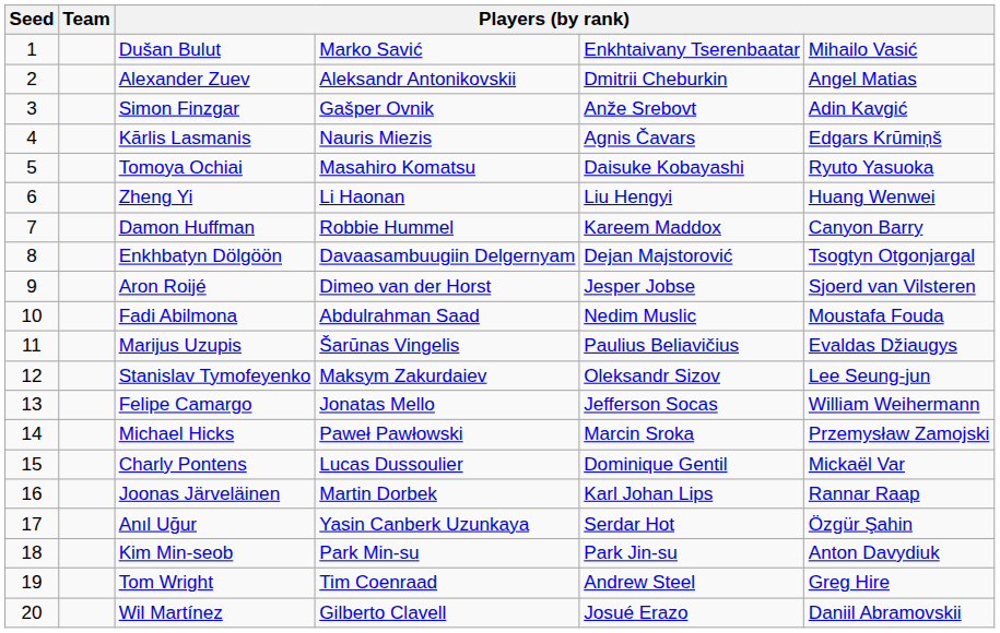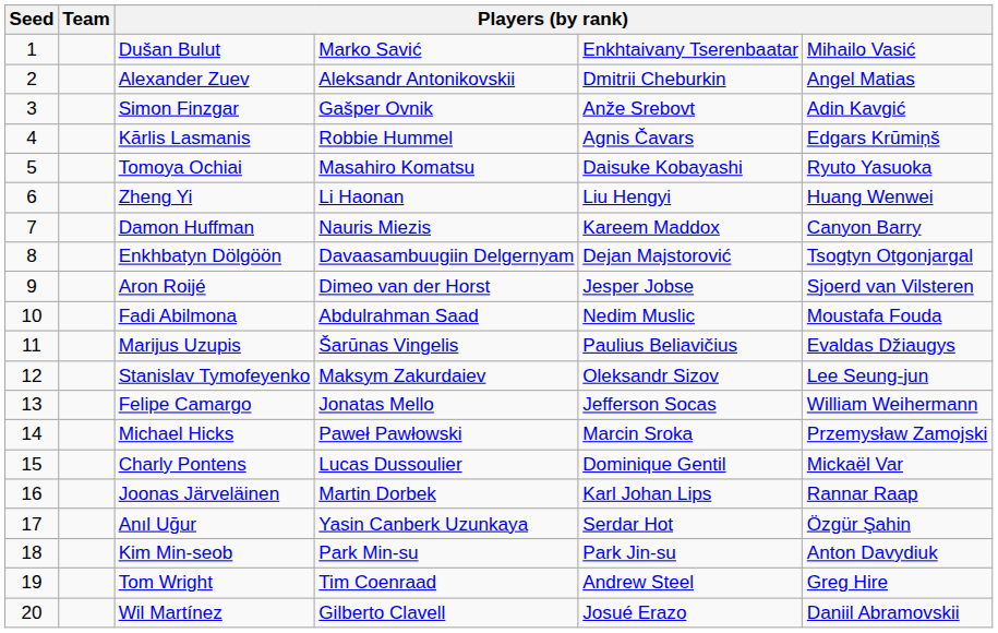Kārlis Lasmanis | column 4: Nauris Miezis -> Robbie Hummel
Damon Huffman | column 4: Robbie Hummel -> Nauris Miezis
